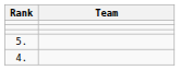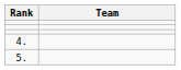row 5 | Rank: 5. -> 4.
row 6 | Rank: 4. -> 5.
